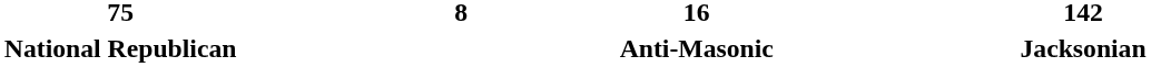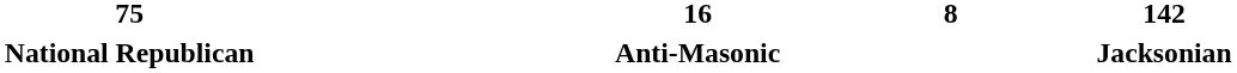columns swapped: 16 <-> 8
